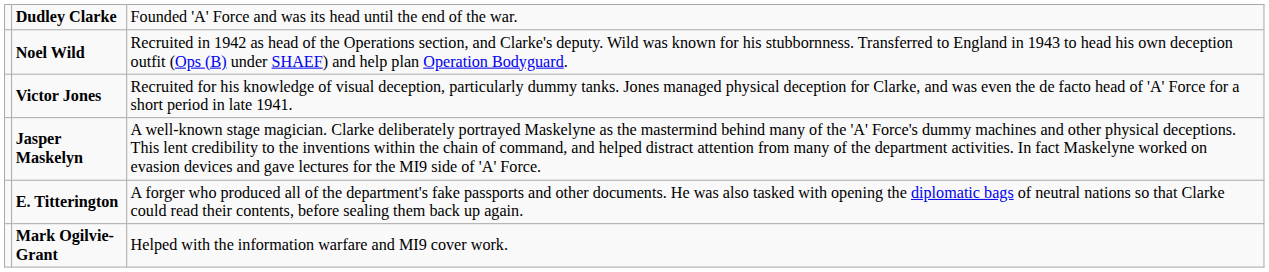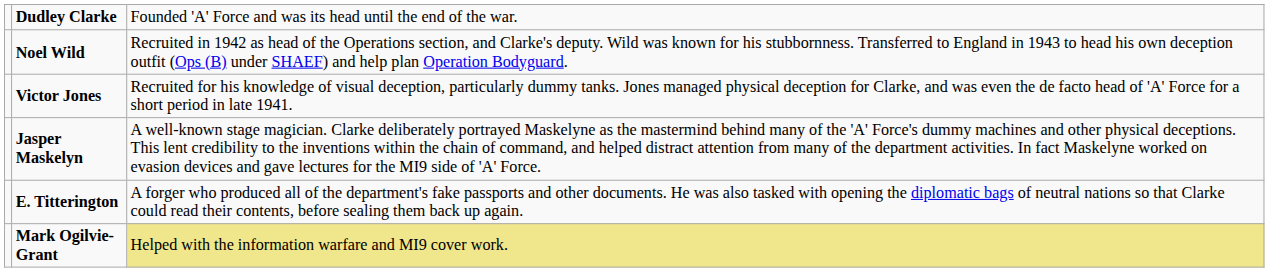Mark Ogilvie-Grant | column 3: no background -> khaki background
